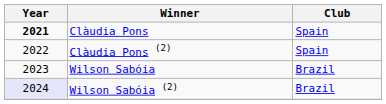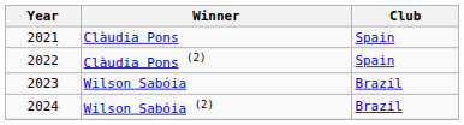Clàudia Pons | Year: bold -> normal
Wilson Sabóia (2) | Year: lavender background -> no background
